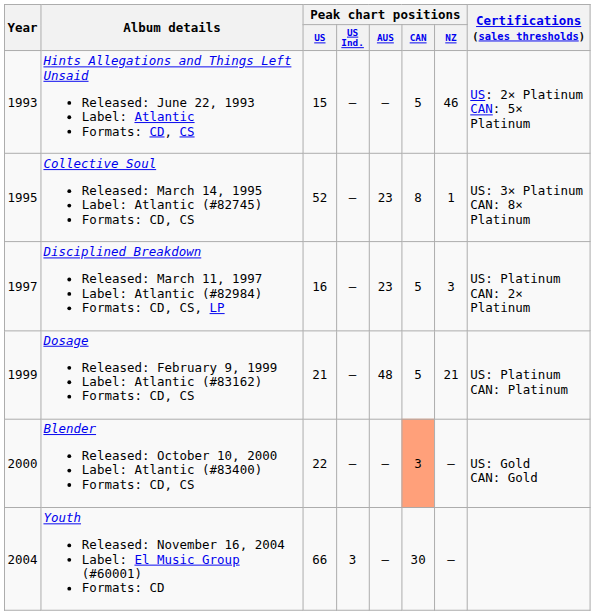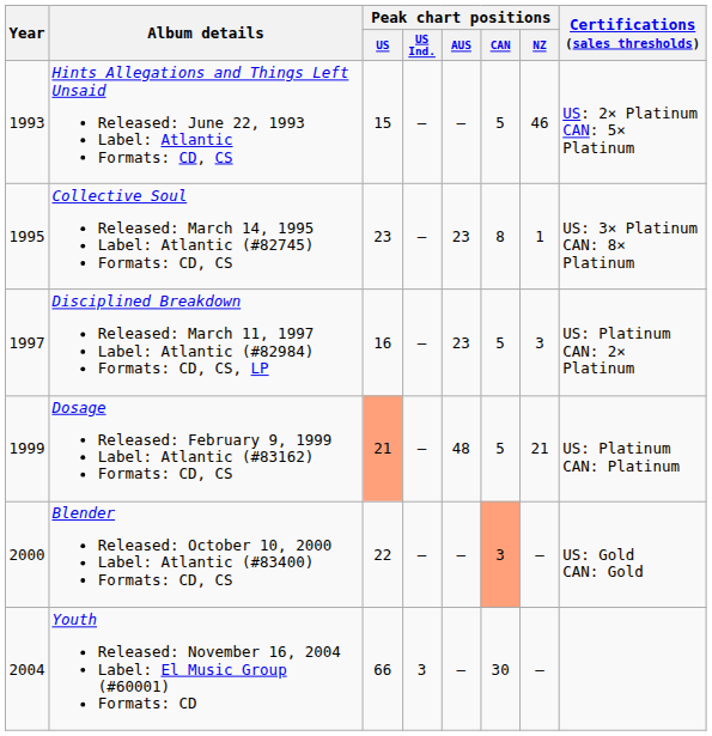row 4 | Peak chart positions / US: 52 -> 23
row 6 | Peak chart positions / US: no background -> lightsalmon background
